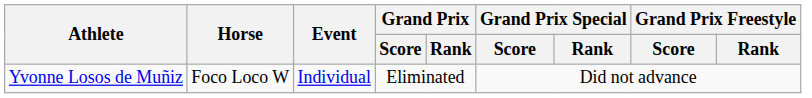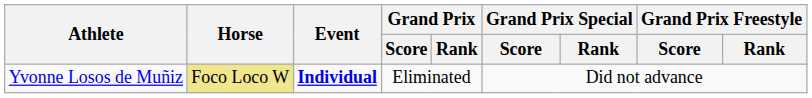Yvonne Losos de Muñiz | Horse: no background -> khaki background
Yvonne Losos de Muñiz | Event: normal -> bold
